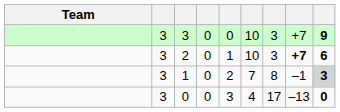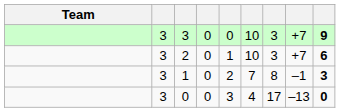row 3 | column 8: bold -> normal
row 4 | column 9: lightgrey background -> no background
